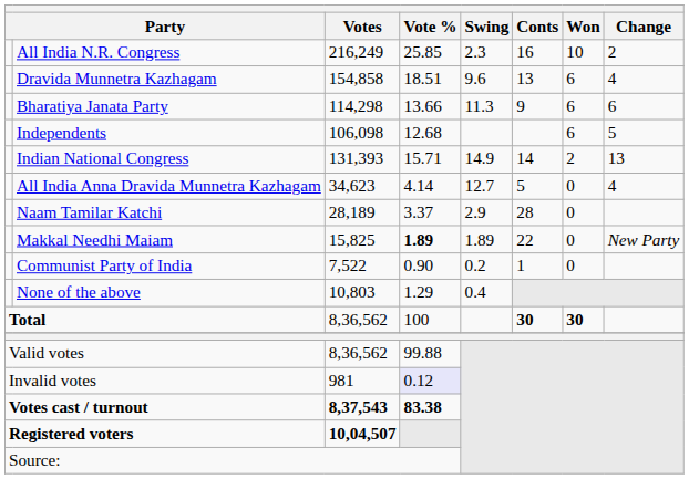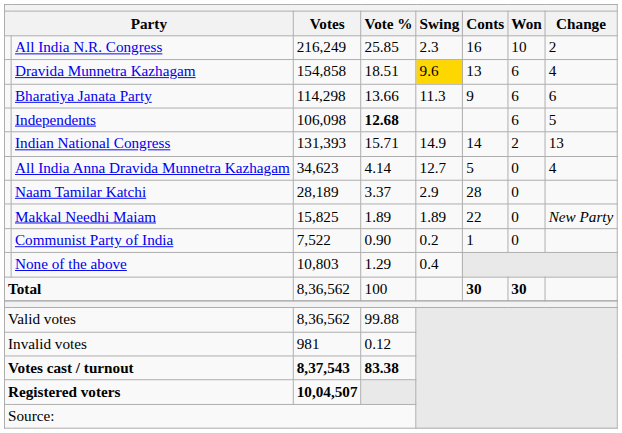Dravida Munnetra Kazhagam | Swing: no background -> gold background
Independents | Vote %: normal -> bold
Makkal Needhi Maiam | Vote %: bold -> normal
Invalid votes | Vote %: lavender background -> no background
